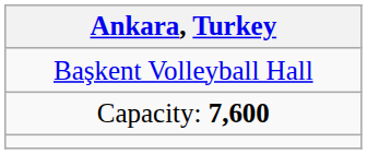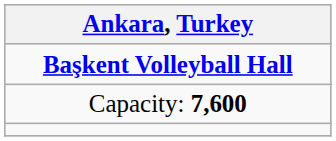row 2 | column 1: normal -> bold
